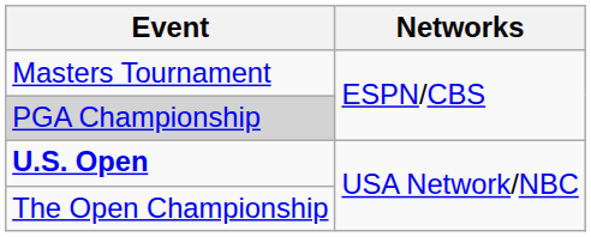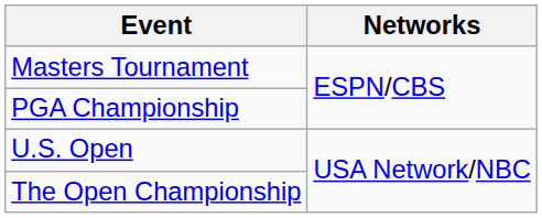PGA Championship | Event: lightgrey background -> no background
U.S. Open | Event: bold -> normal
